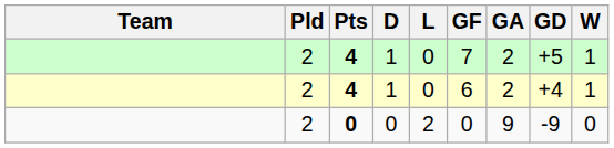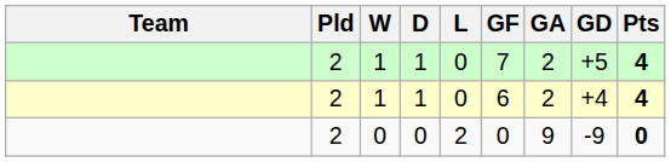columns swapped: W <-> Pts
